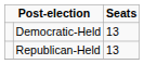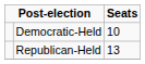Democratic-Held | column 3: 13 -> 10
